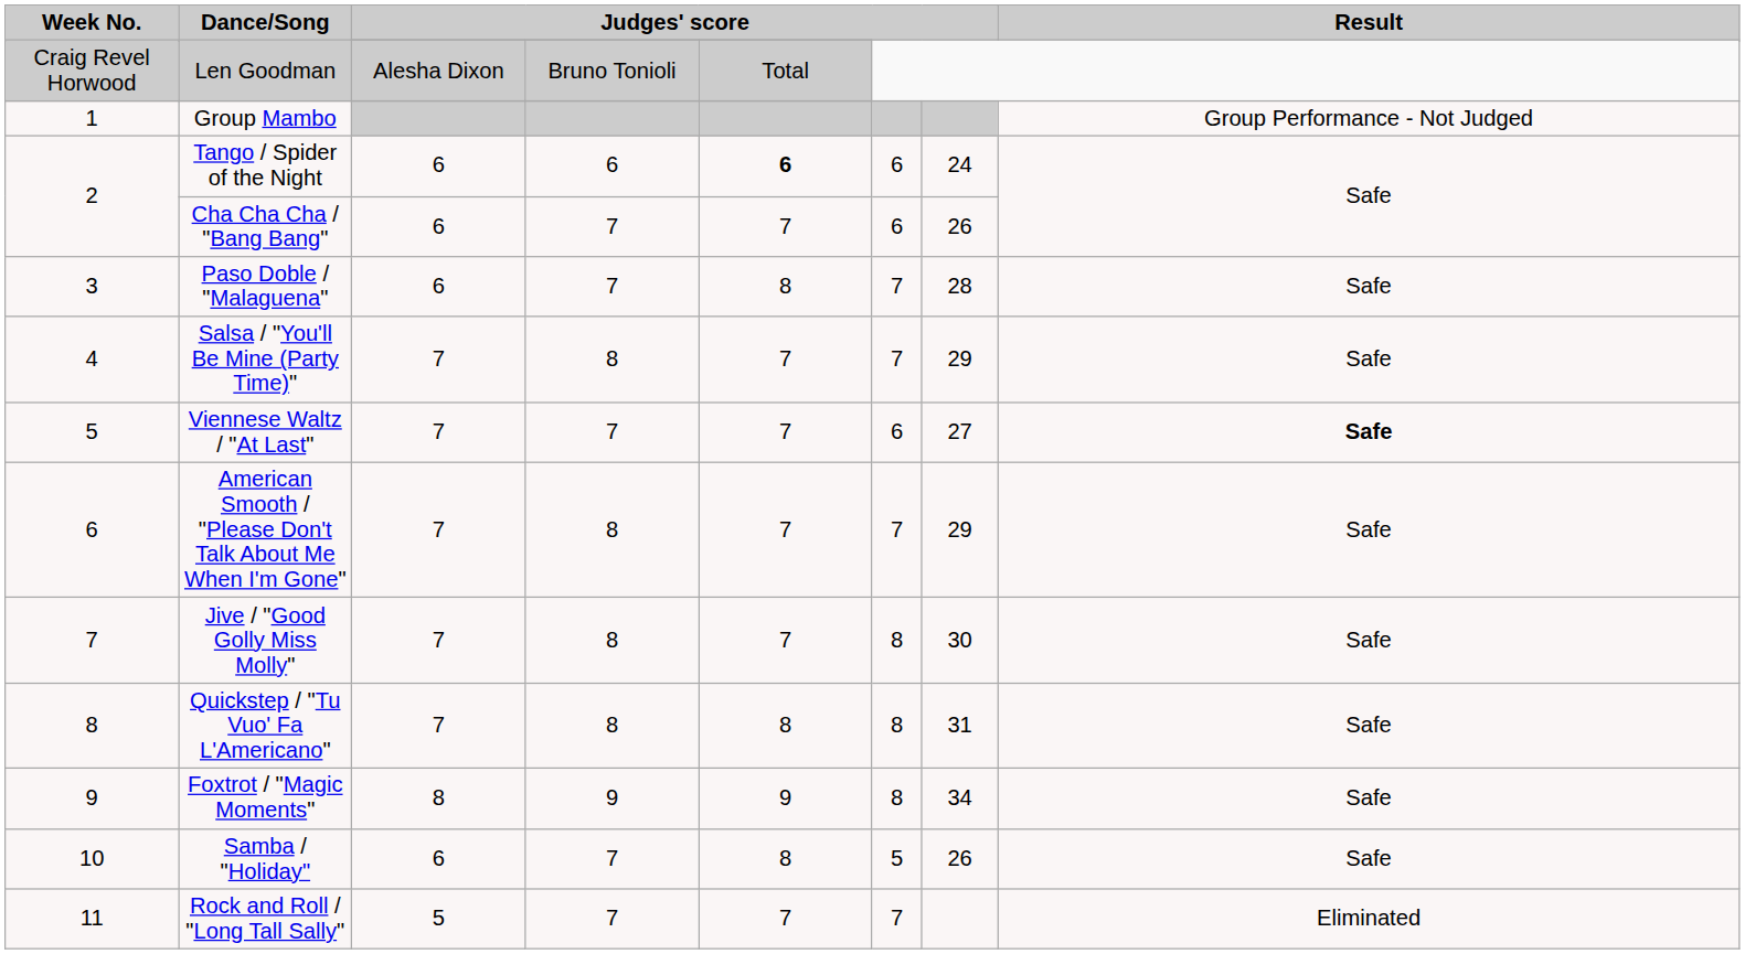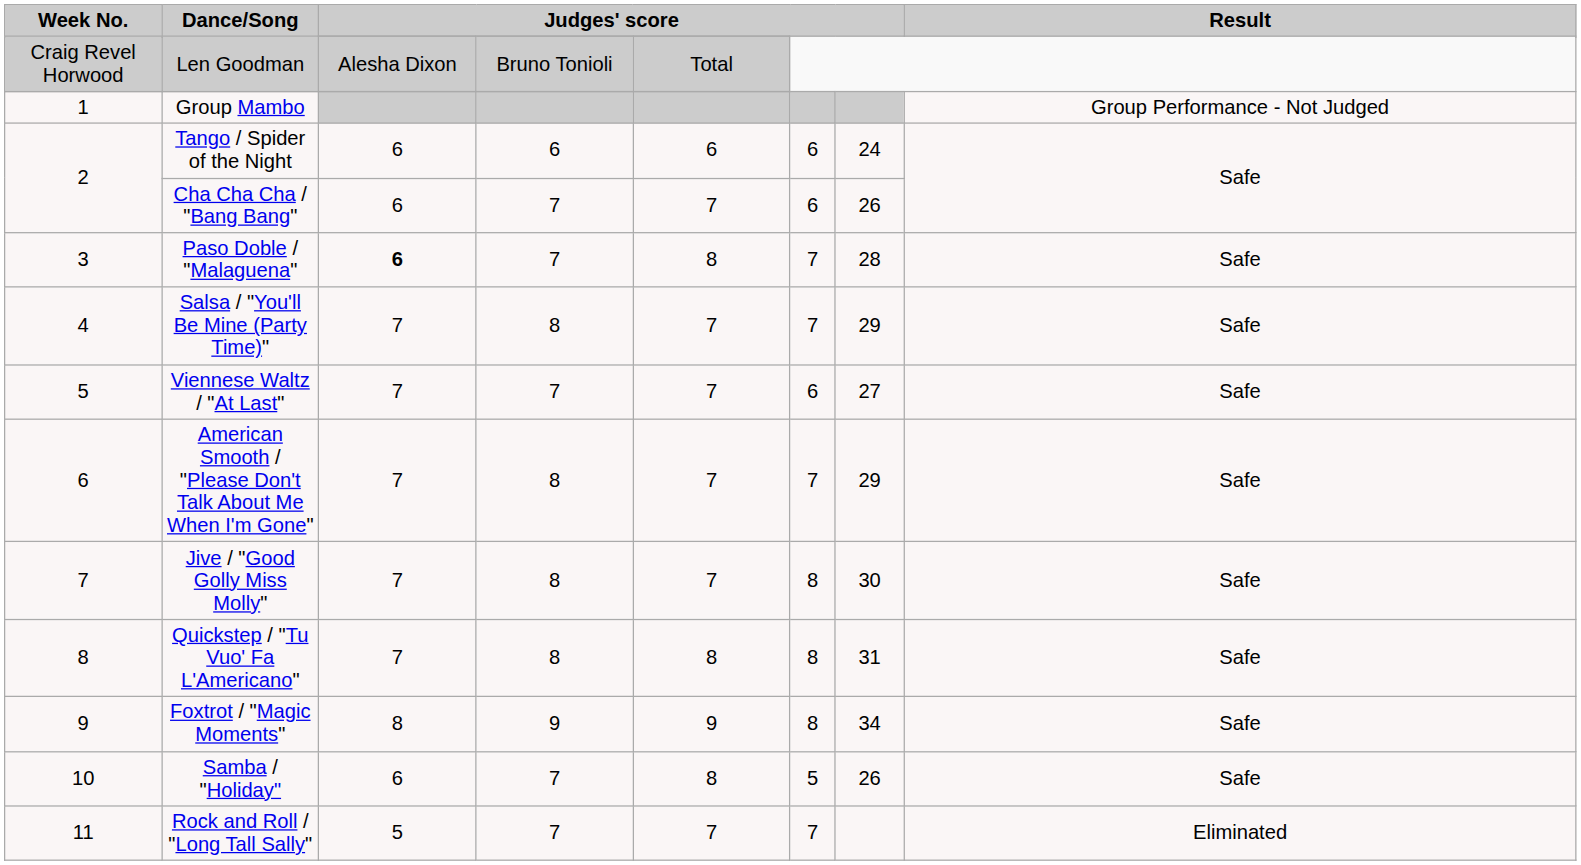Tango / Spider of the Night | column 5: bold -> normal
Paso Doble / "Malaguena" | column 3: normal -> bold
Viennese Waltz / "At Last" | Result: bold -> normal
